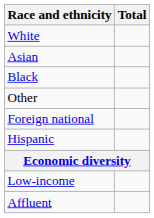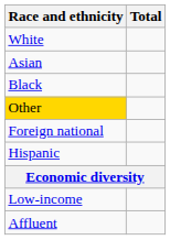Other | Race and ethnicity: no background -> gold background
